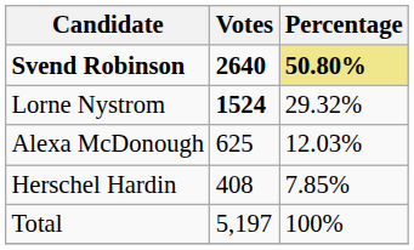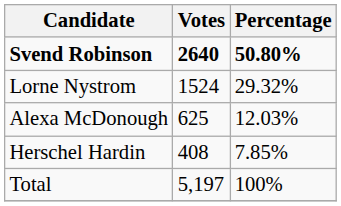Svend Robinson | Percentage: khaki background -> no background
Lorne Nystrom | Votes: bold -> normal
